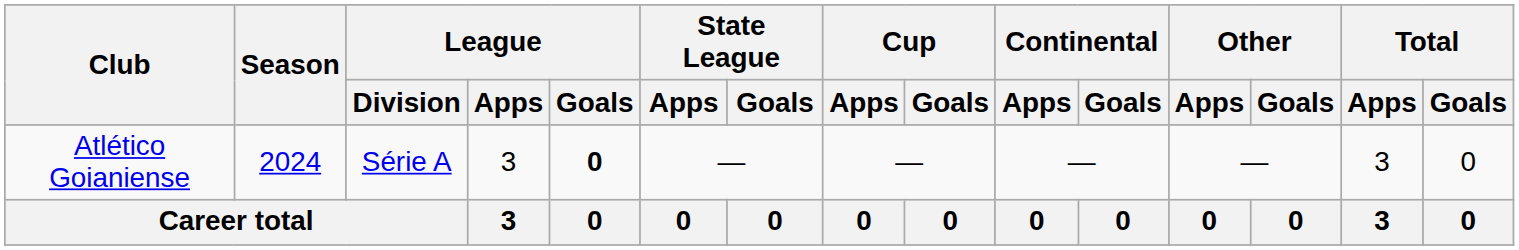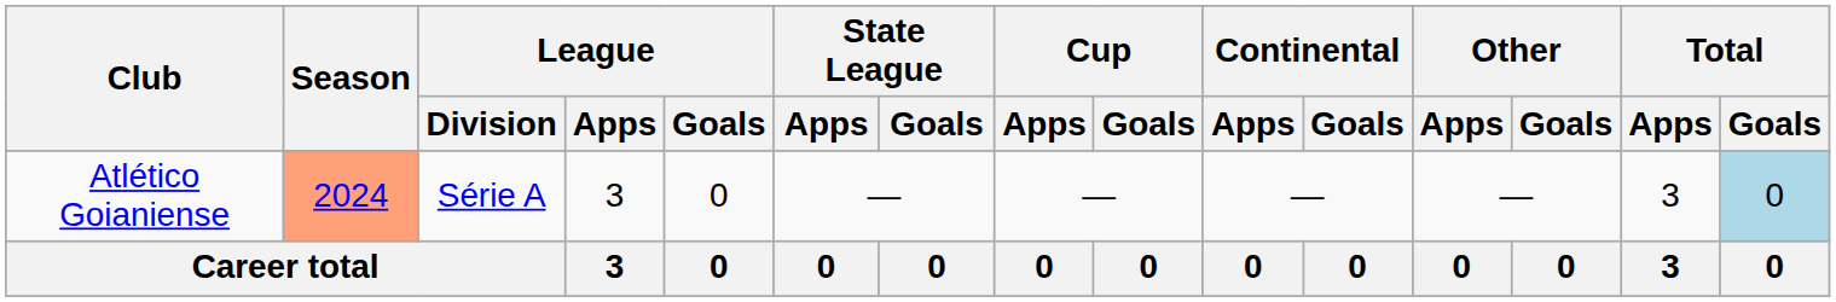Atlético Goianiense | Season: no background -> lightsalmon background
Atlético Goianiense | League / Goals: bold -> normal
Atlético Goianiense | Total / Goals: no background -> lightblue background
